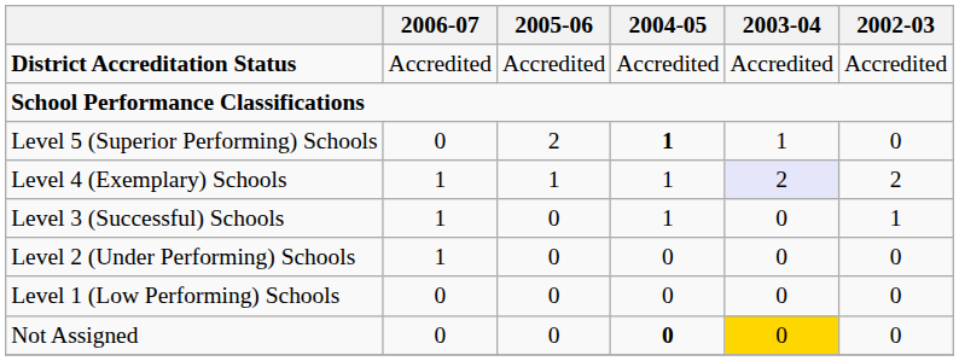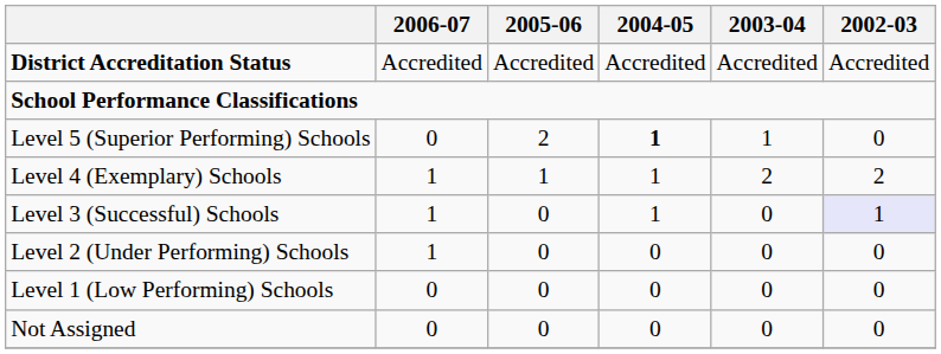Level 4 (Exemplary) Schools | 2003-04: lavender background -> no background
Level 3 (Successful) Schools | 2002-03: no background -> lavender background
Not Assigned | 2004-05: bold -> normal
Not Assigned | 2003-04: gold background -> no background
